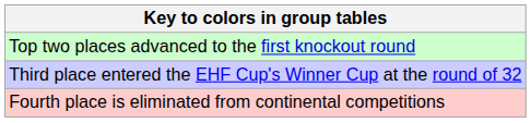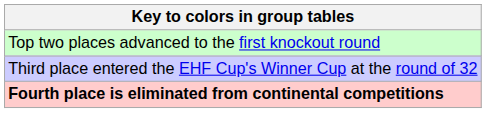row 4 | column 1: normal -> bold
